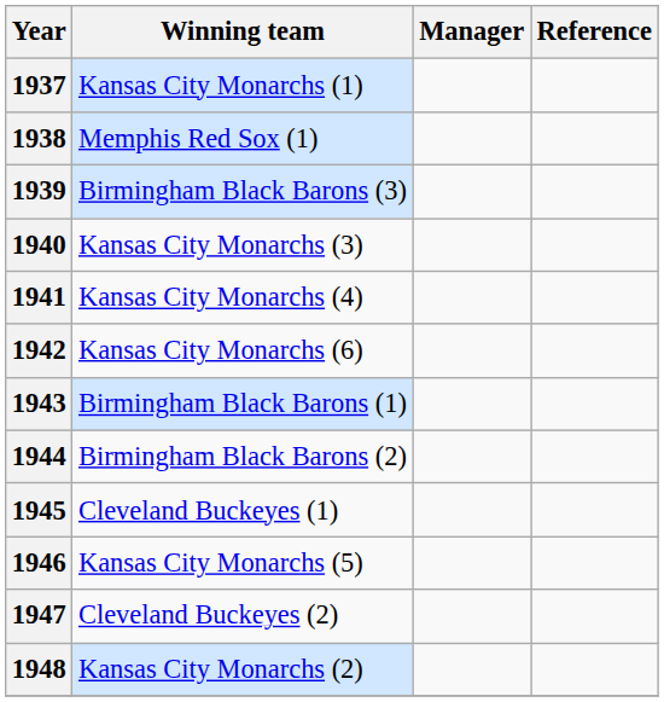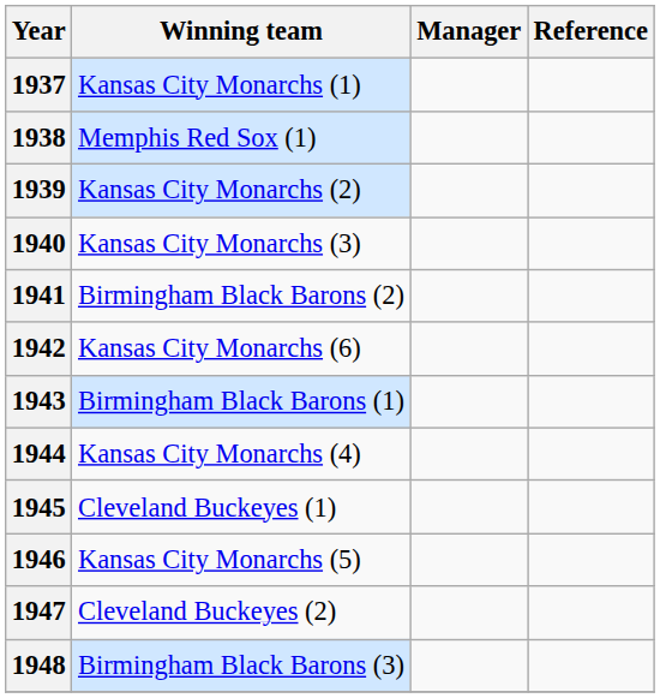1939 | Winning team: Birmingham Black Barons (3) -> Kansas City Monarchs (2)
1941 | Winning team: Kansas City Monarchs (4) -> Birmingham Black Barons (2)
1944 | Winning team: Birmingham Black Barons (2) -> Kansas City Monarchs (4)
1948 | Winning team: Kansas City Monarchs (2) -> Birmingham Black Barons (3)
